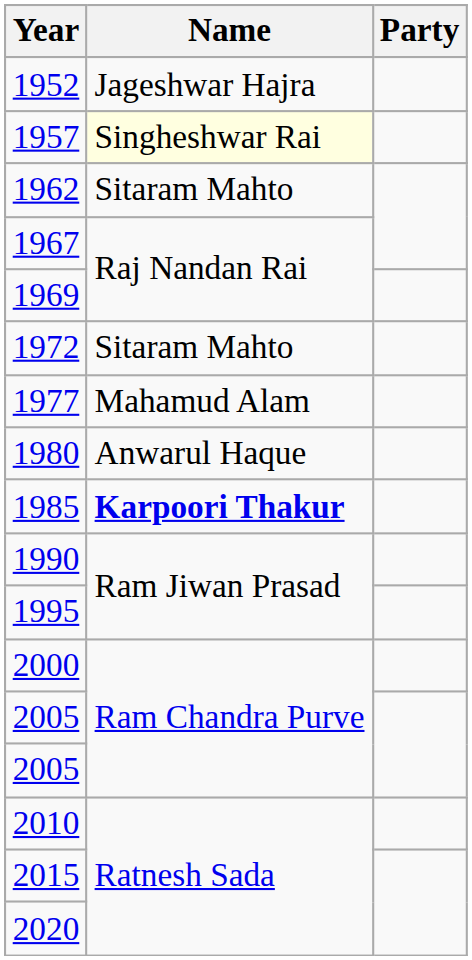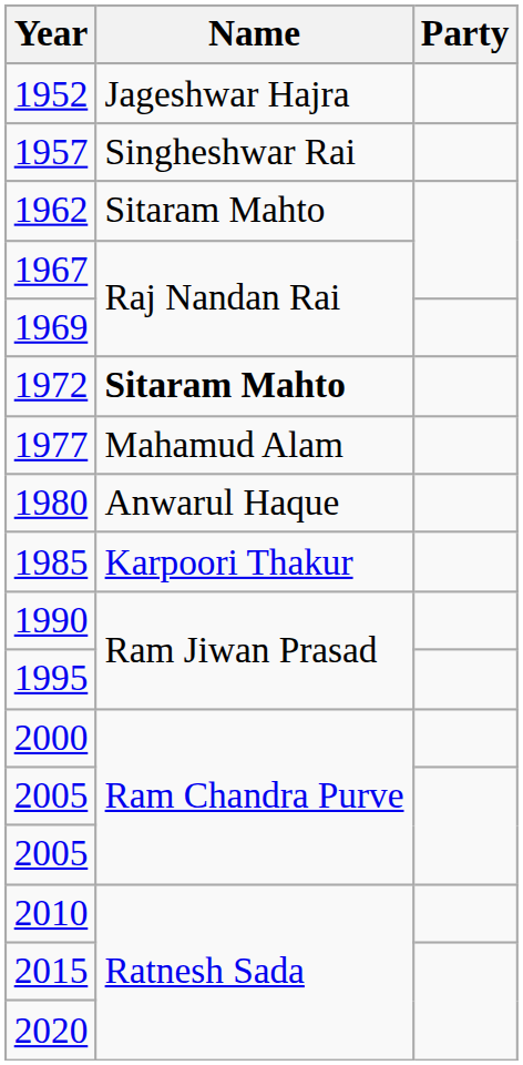1957 | Name: lightyellow background -> no background
1972 | Name: normal -> bold
1985 | Name: bold -> normal
